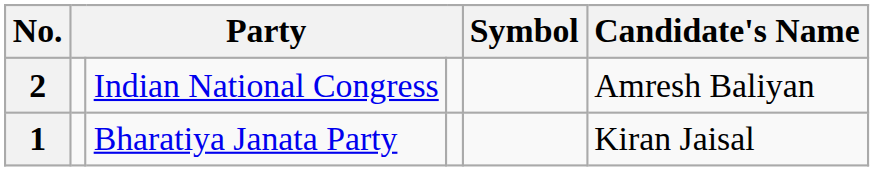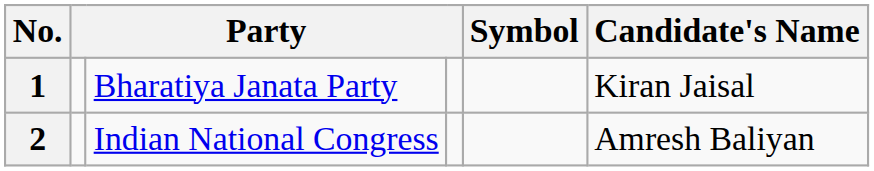rows swapped: 1 <-> 2
